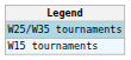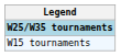row 2 | column 1: normal -> bold
